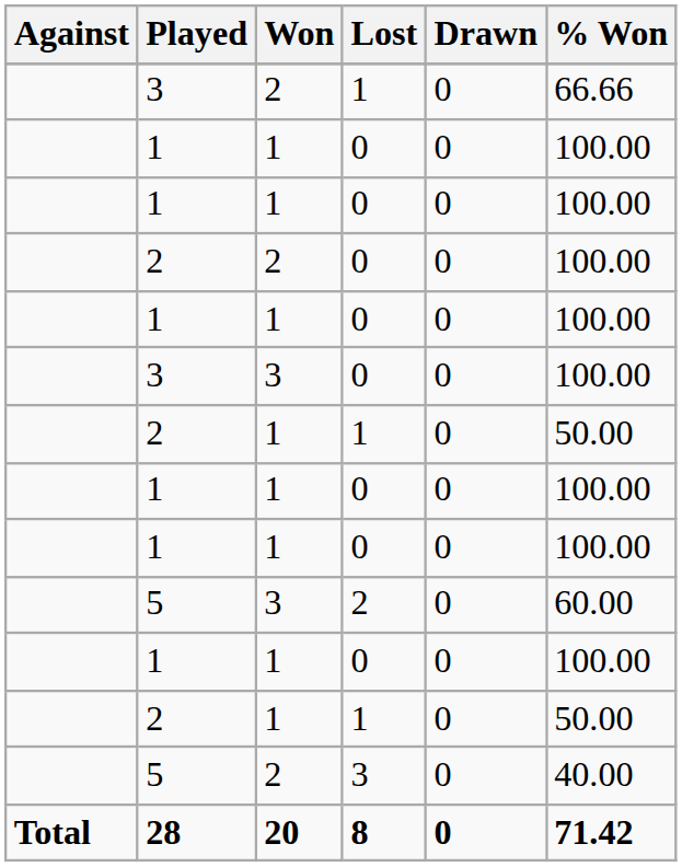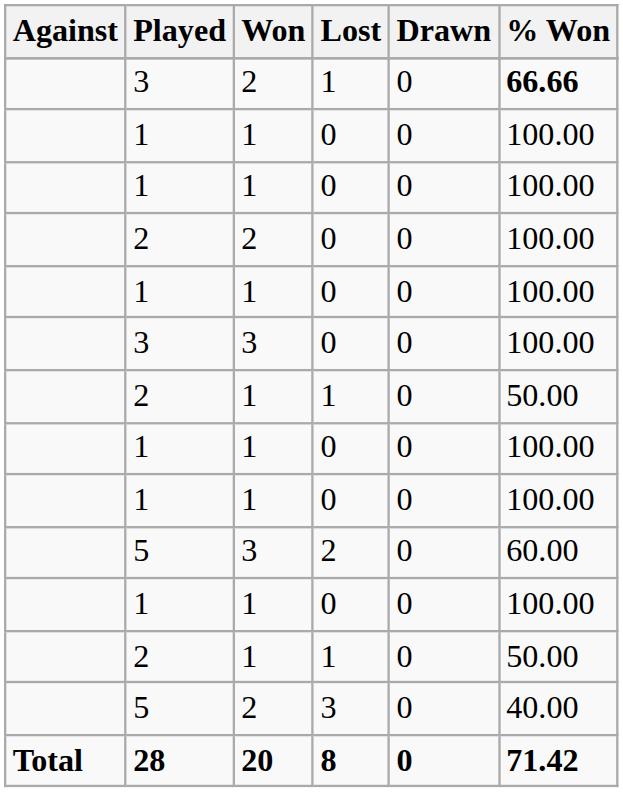3 / 1 | % Won: normal -> bold
